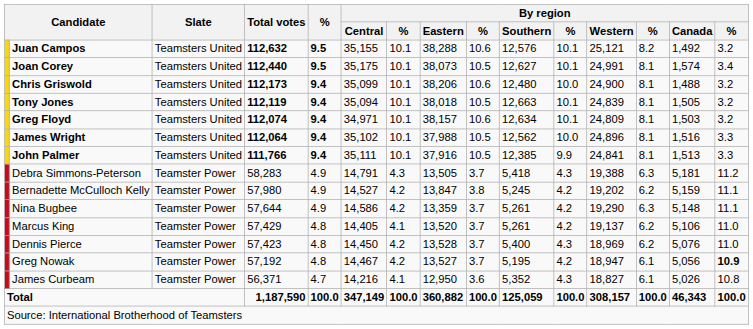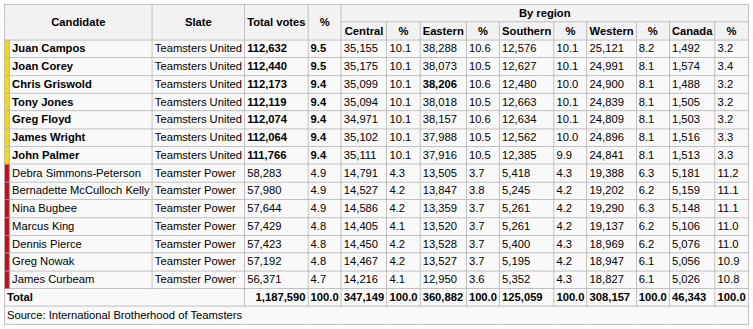Chris Griswold | By region / Eastern: normal -> bold
Greg Nowak | column 15: bold -> normal
